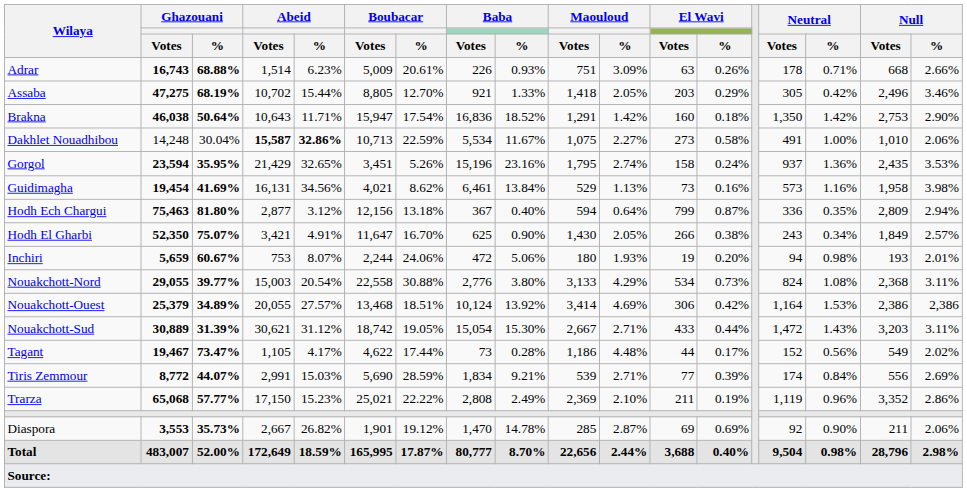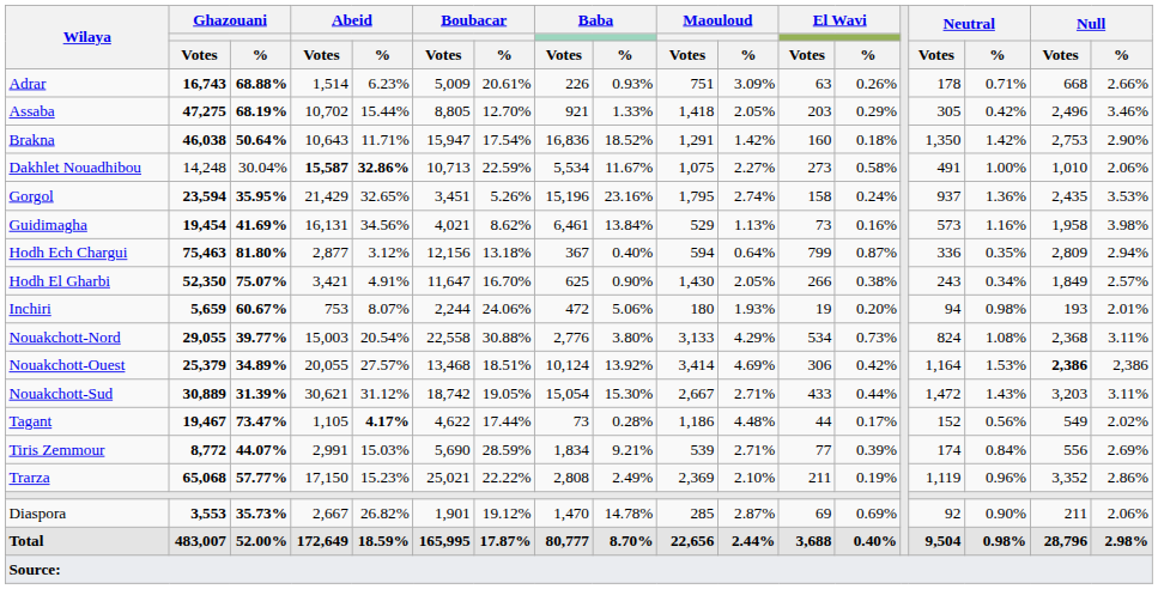Nouakchott-Ouest | Null / Votes: normal -> bold
Tagant | Abeid / %: normal -> bold
